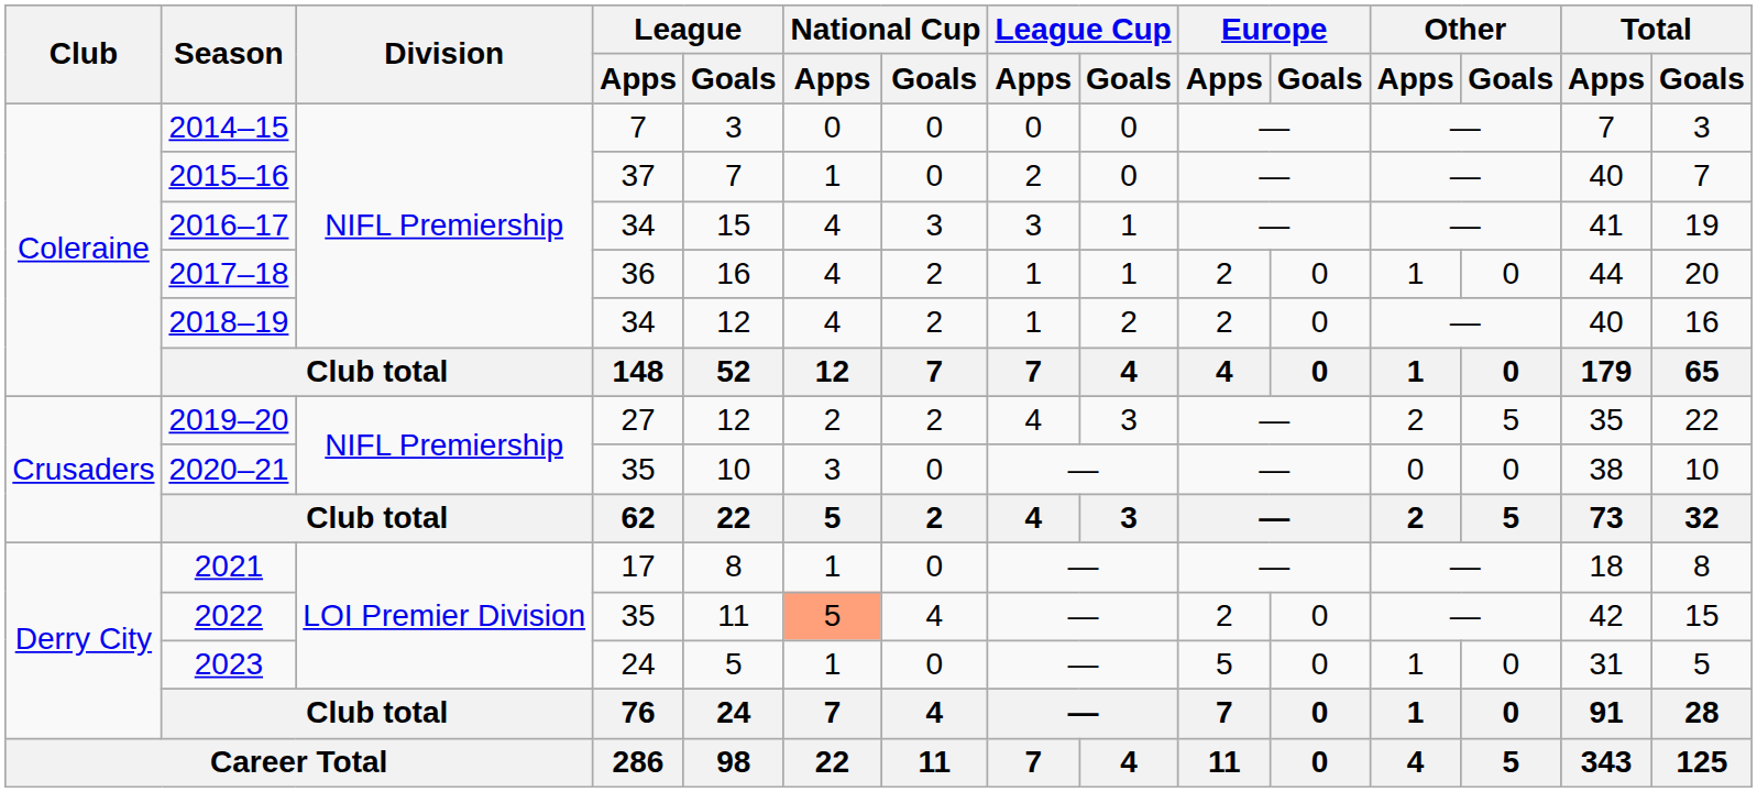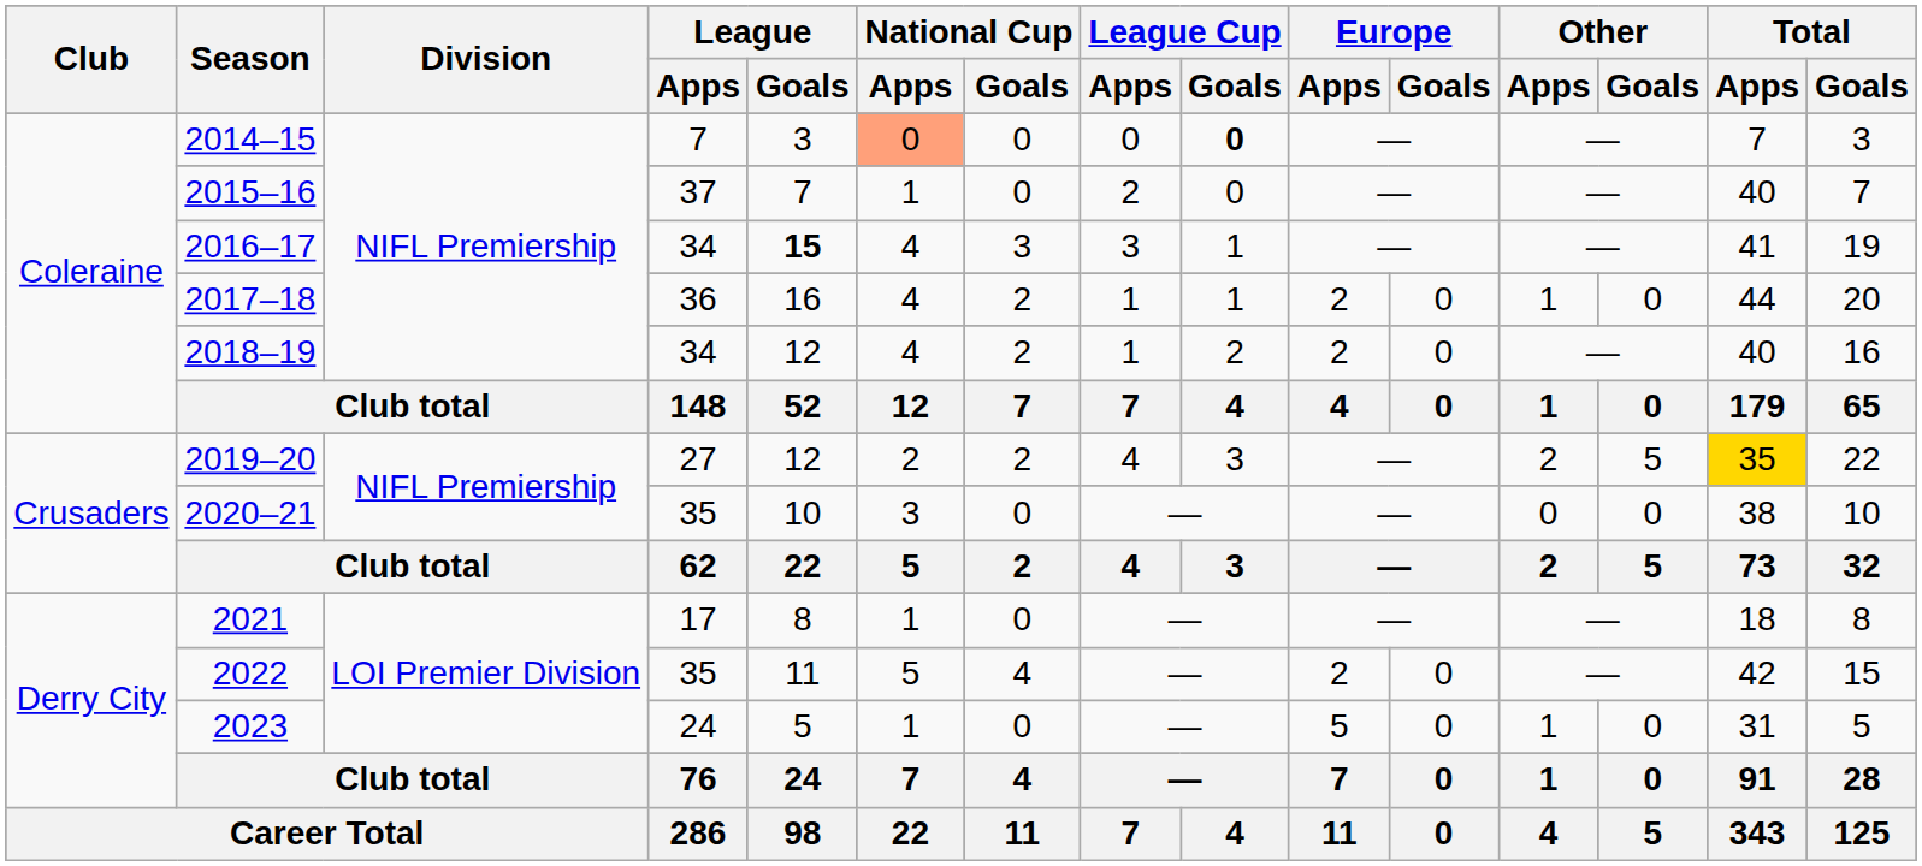2014–15 | National Cup / Apps: no background -> lightsalmon background
2014–15 | League Cup / Goals: normal -> bold
2016–17 | League / Goals: normal -> bold
2019–20 | Total / Apps: no background -> gold background
2022 | National Cup / Apps: lightsalmon background -> no background
